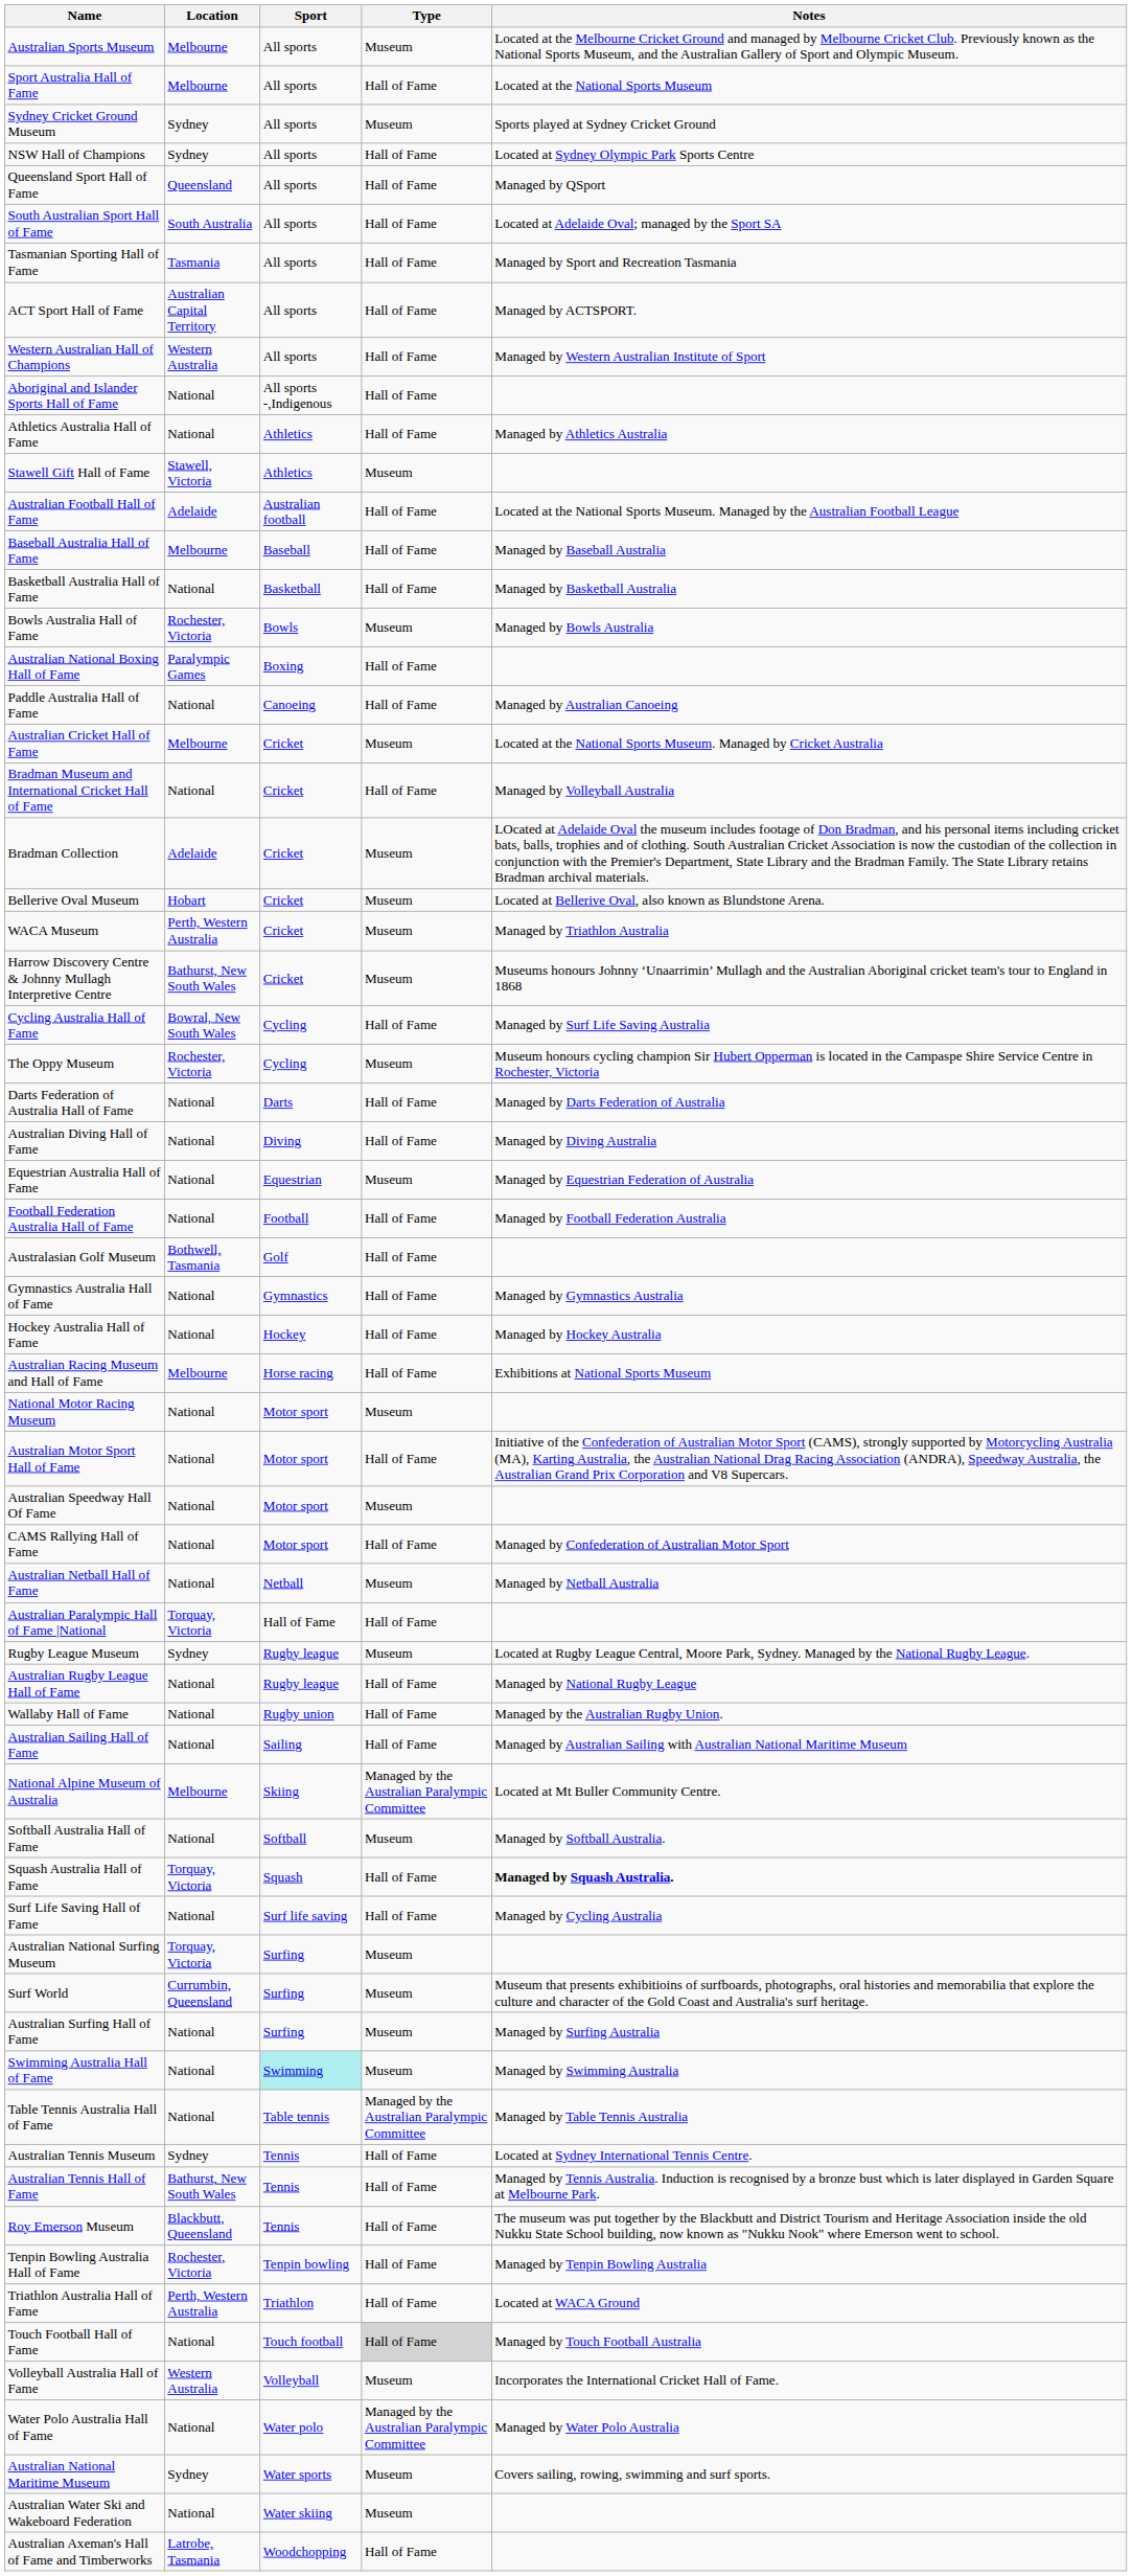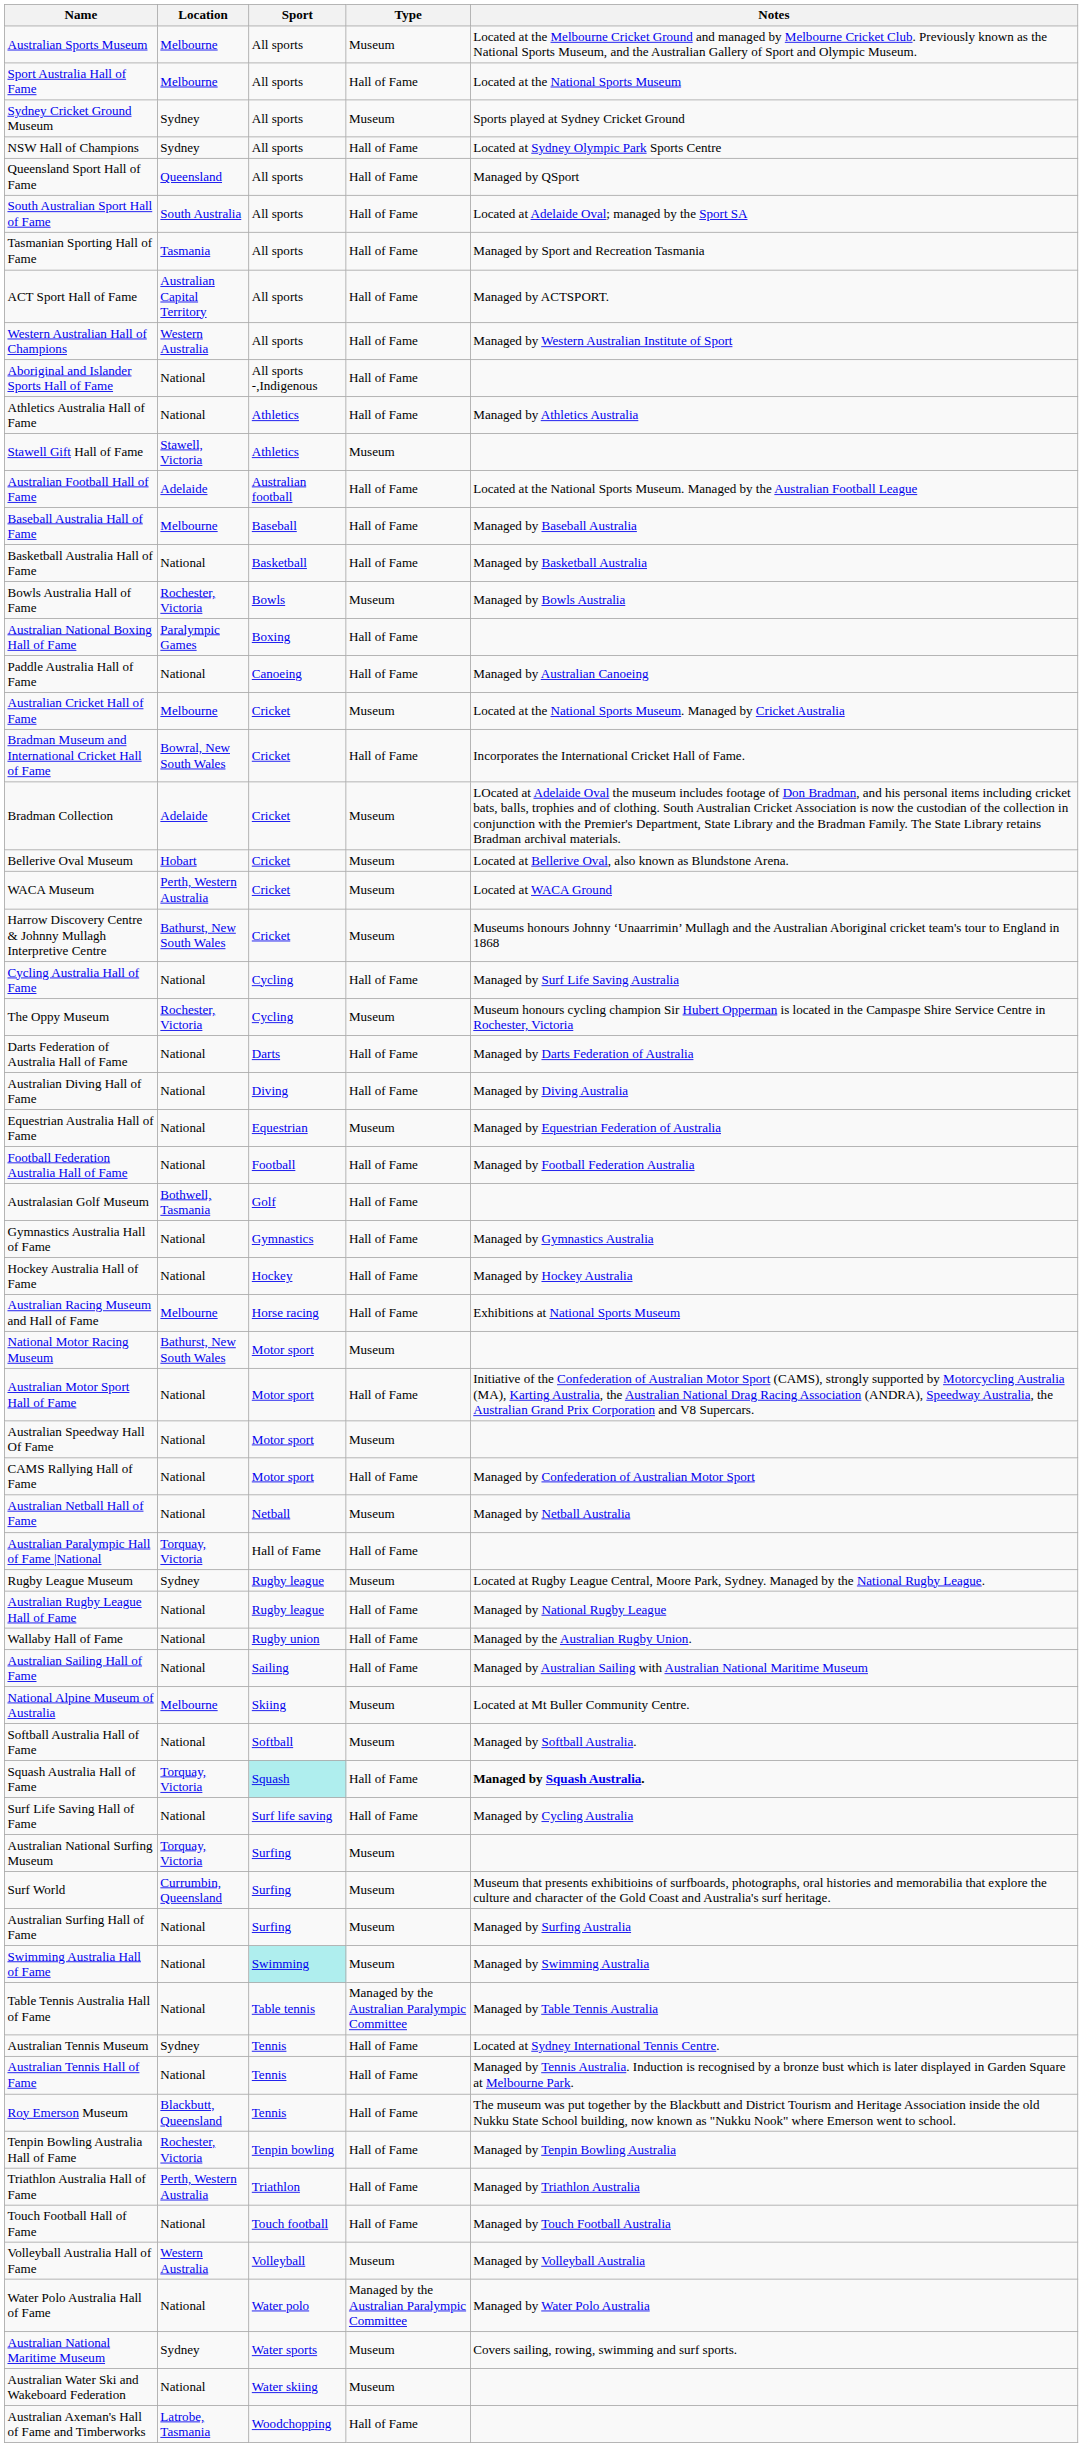Bradman Museum and International Cricket Hall of Fame | Location: National -> Bowral, New South Wales
Bradman Museum and International Cricket Hall of Fame | Notes: Managed by Volleyball Australia -> Incorporates the International Cricket Hall of Fame.
WACA Museum | Notes: Managed by Triathlon Australia -> Located at WACA Ground
Cycling Australia Hall of Fame | Location: Bowral, New South Wales -> National
National Motor Racing Museum | Location: National -> Bathurst, New South Wales
National Alpine Museum of Australia | Type: Managed by the Australian Paralympic Committee -> Museum
Squash Australia Hall of Fame | Sport: no background -> paleturquoise background
Australian Tennis Hall of Fame | Location: Bathurst, New South Wales -> National
Triathlon Australia Hall of Fame | Notes: Located at WACA Ground -> Managed by Triathlon Australia
Touch Football Hall of Fame | Type: lightgrey background -> no background
Volleyball Australia Hall of Fame | Notes: Incorporates the International Cricket Hall of Fame. -> Managed by Volleyball Australia
